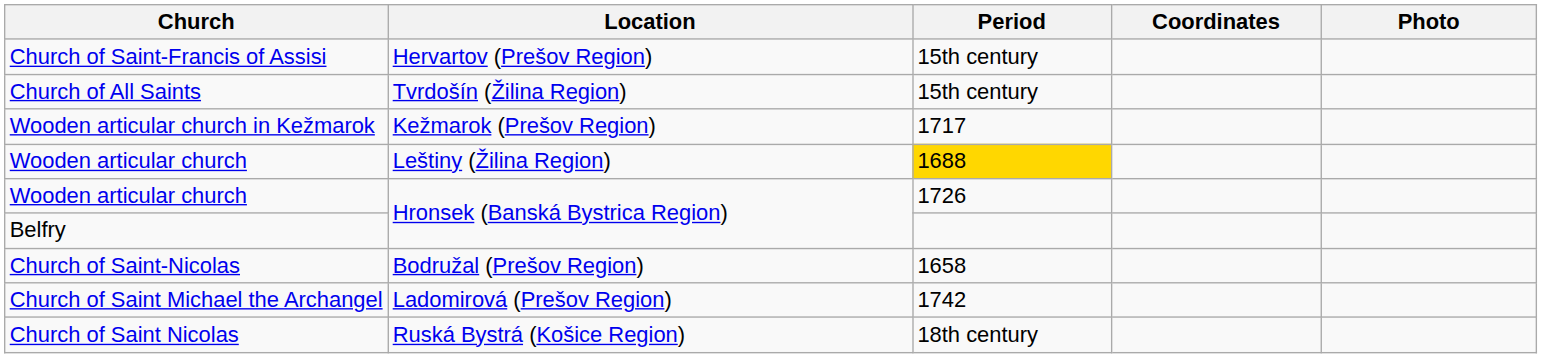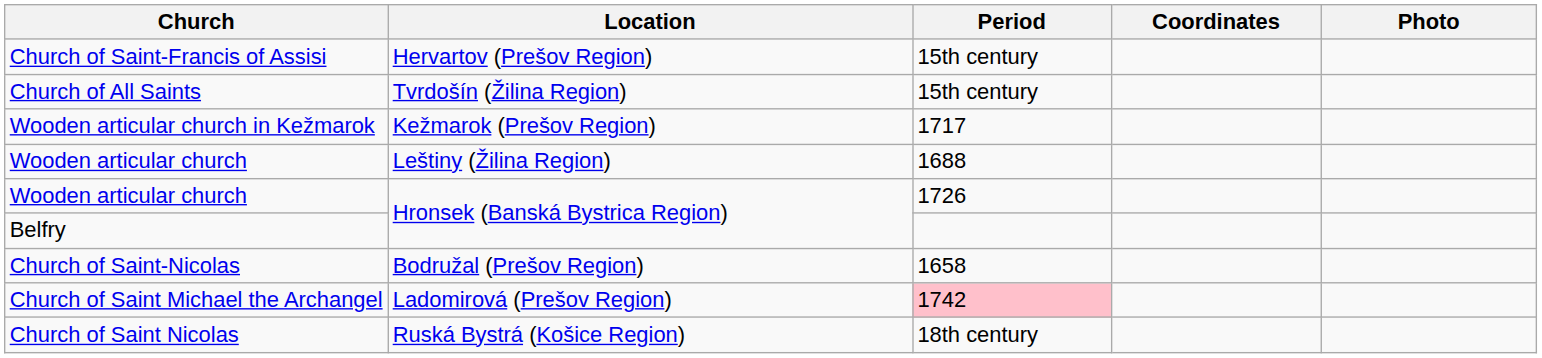Wooden articular church / Leštiny (Žilina Region) | Period: gold background -> no background
Church of Saint Michael the Archangel | Period: no background -> pink background
